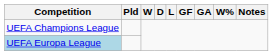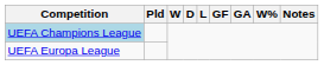UEFA Champions League | Competition: no background -> lightblue background
UEFA Europa League | Competition: lightblue background -> no background
